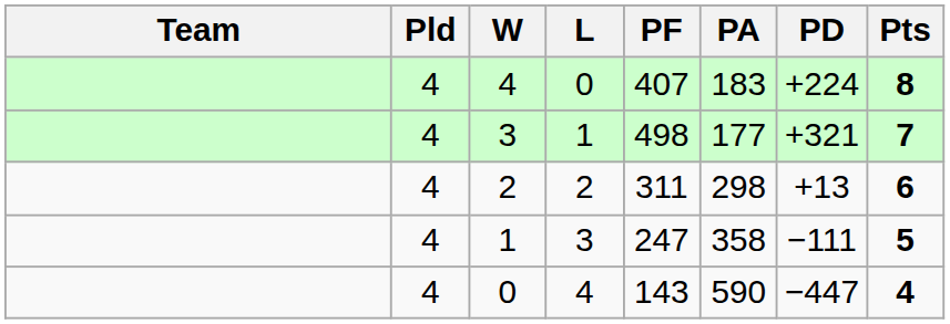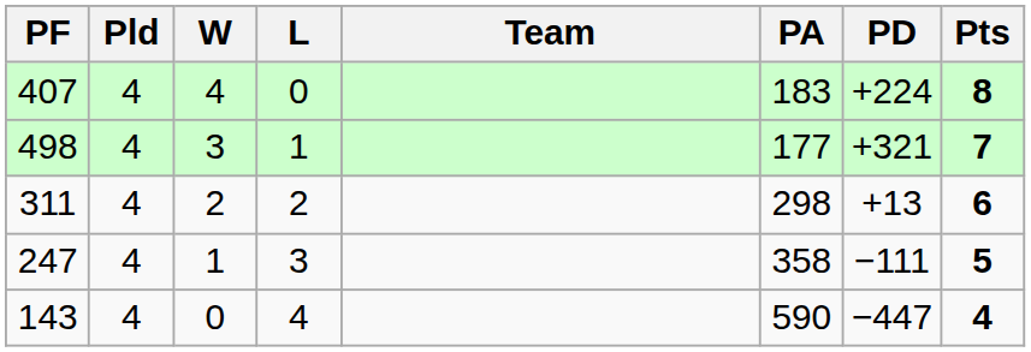columns swapped: Team <-> PF
